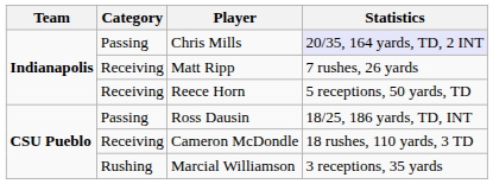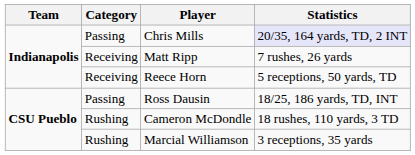Cameron McDondle | Category: Receiving -> Rushing
